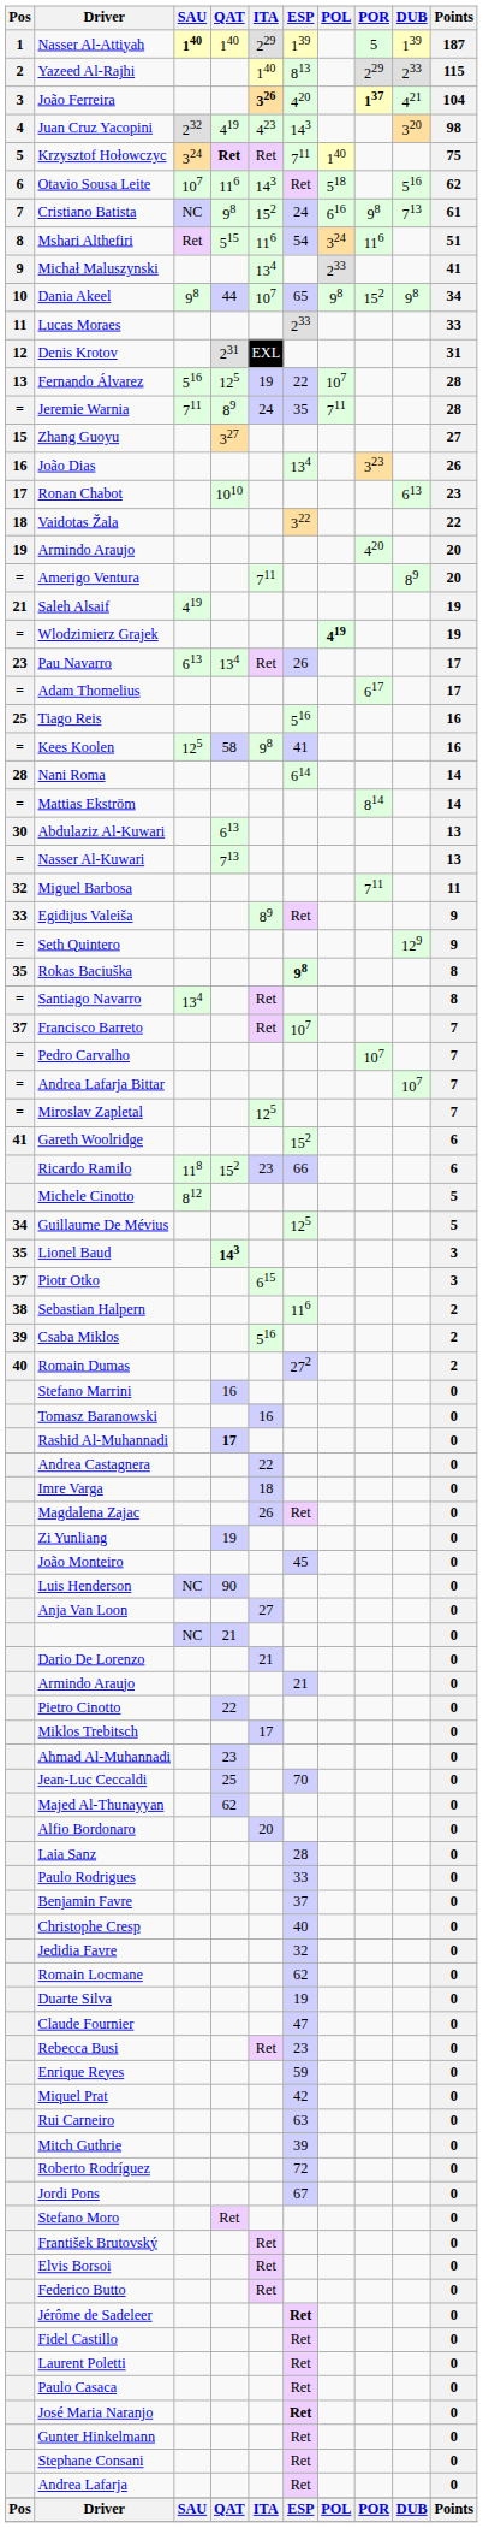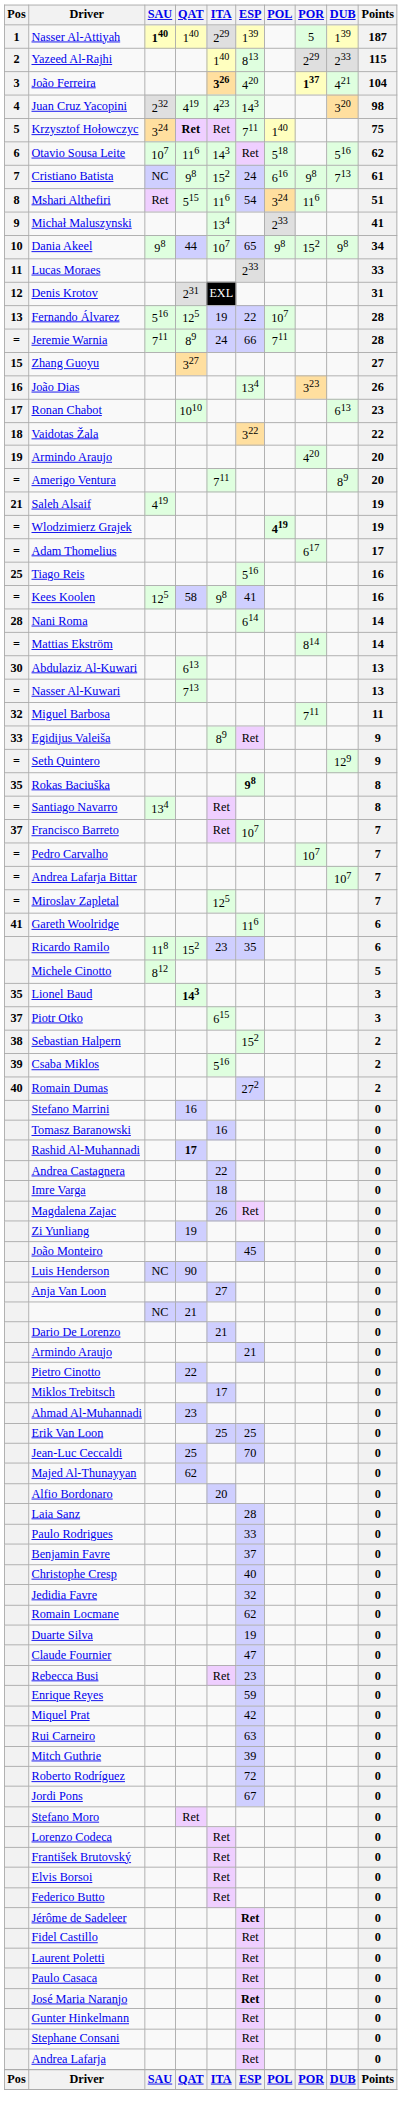Jeremie Warnia | ESP: 35 -> 66
- row: 23 | Pau Navarro | 613 | 134 | Ret | 26 | 17
Gareth Woolridge | ESP: 152 -> 116
Ricardo Ramilo | ESP: 66 -> 35
- row: 34 | Guillaume De Mévius | 125 | 5
Sebastian Halpern | ESP: 116 -> 152
+ row: Erik Van Loon | 25 | 25 | 0
+ row: Lorenzo Codeca | Ret | 0
